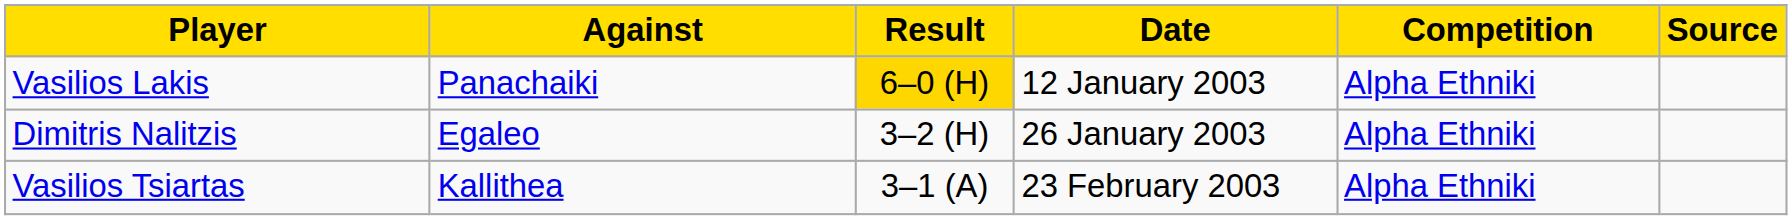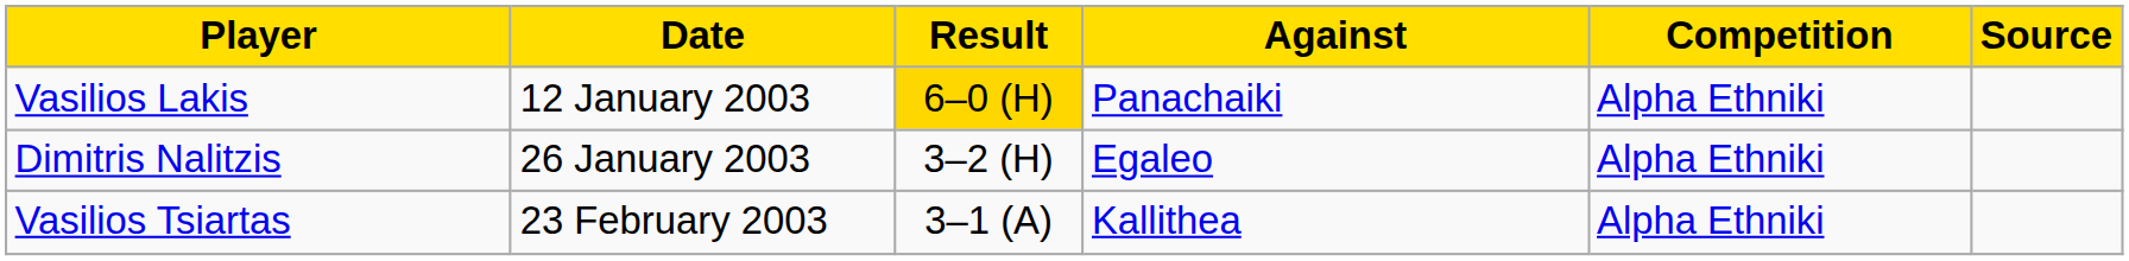columns swapped: Against <-> Date
